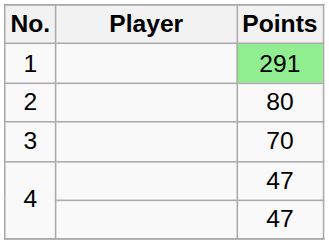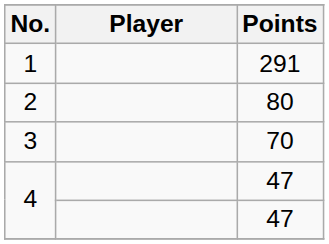1 | Points: lightgreen background -> no background
